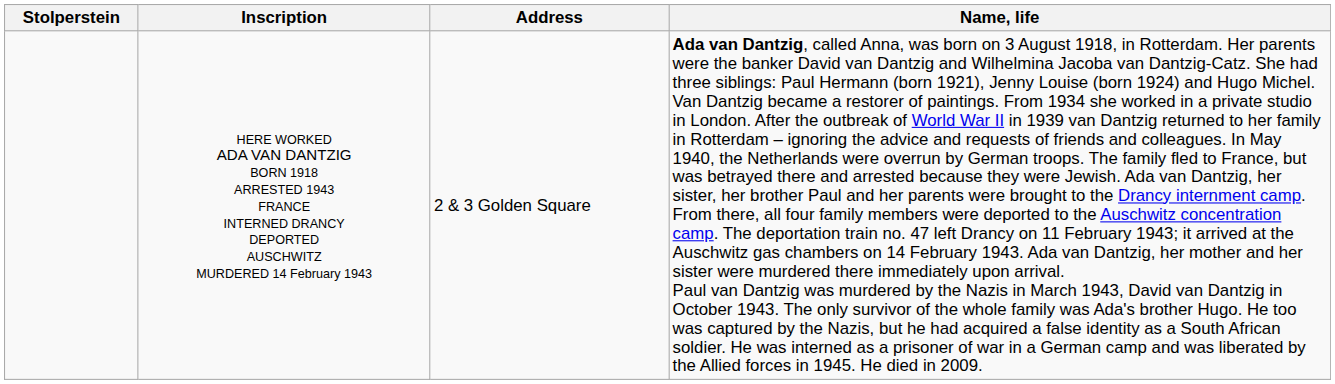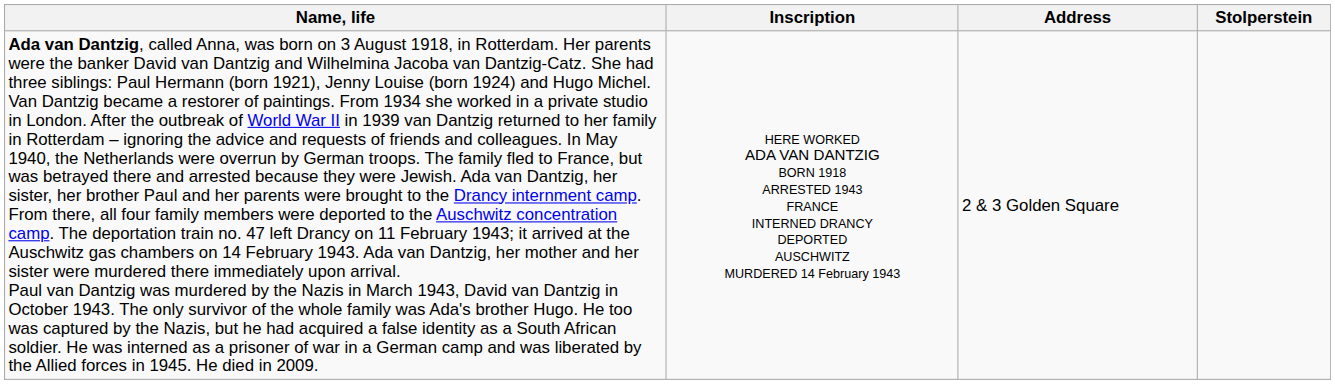columns swapped: Stolperstein <-> Name, life
